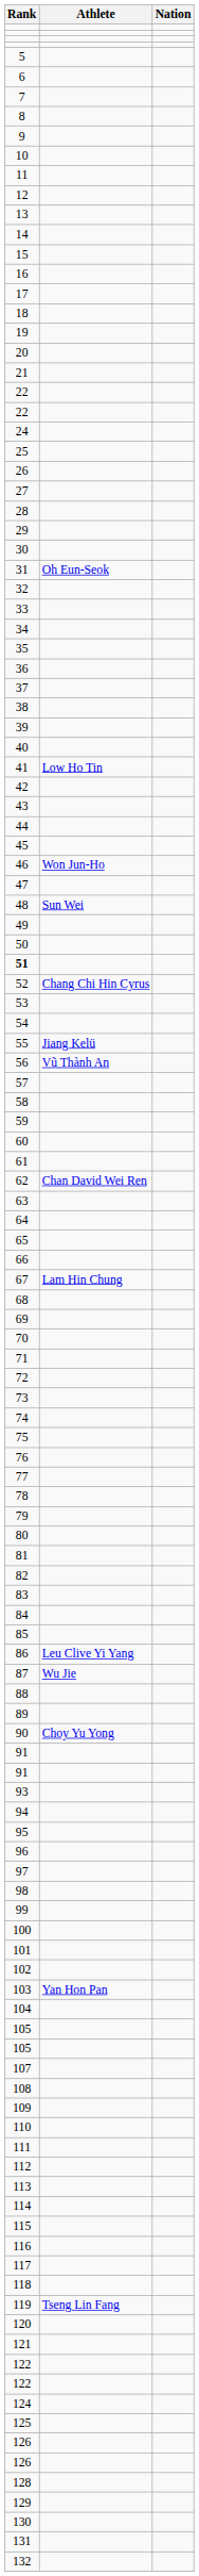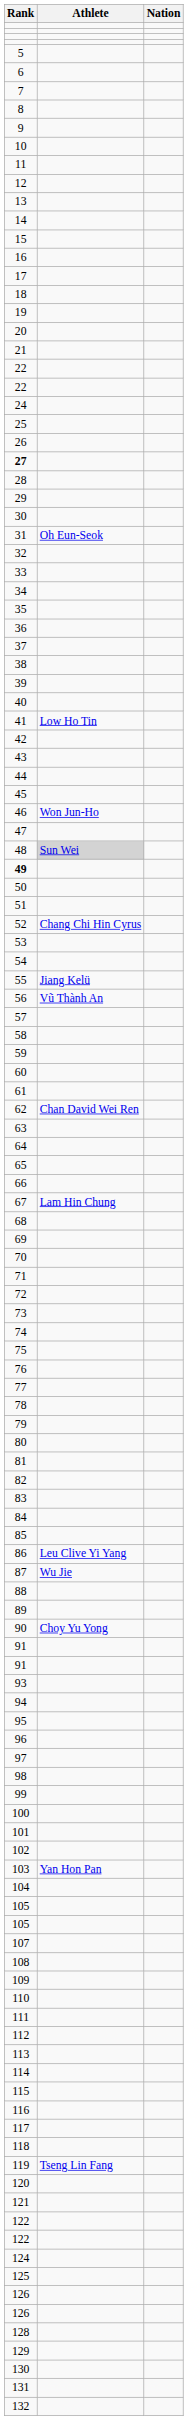27 | Rank: normal -> bold
48 | Athlete: no background -> lightgrey background
49 | Rank: normal -> bold
51 | Rank: bold -> normal
